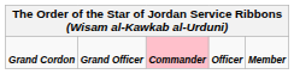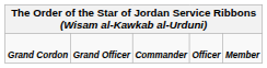Grand Cordon | column 3: pink background -> no background
